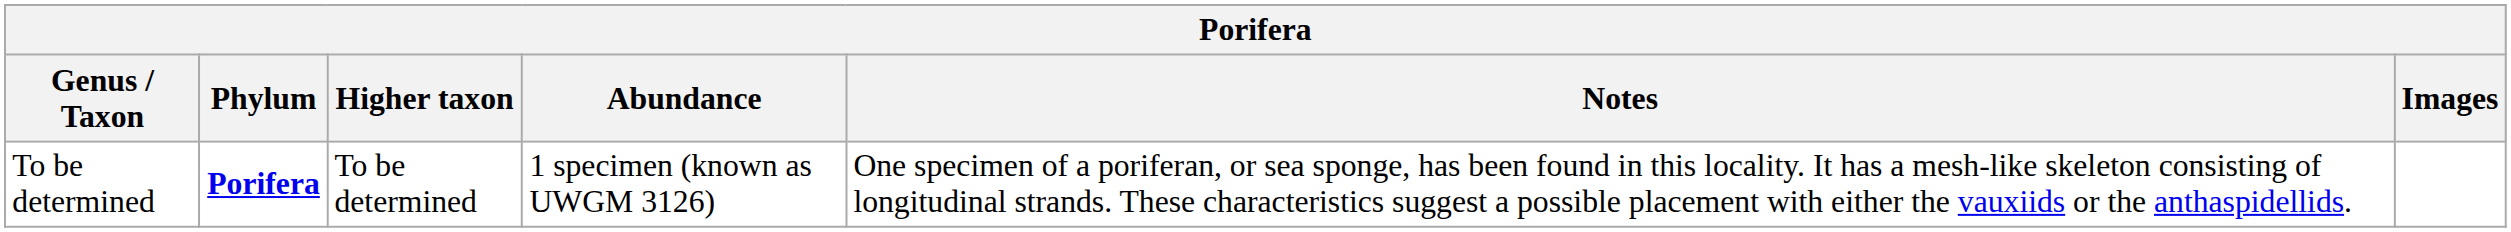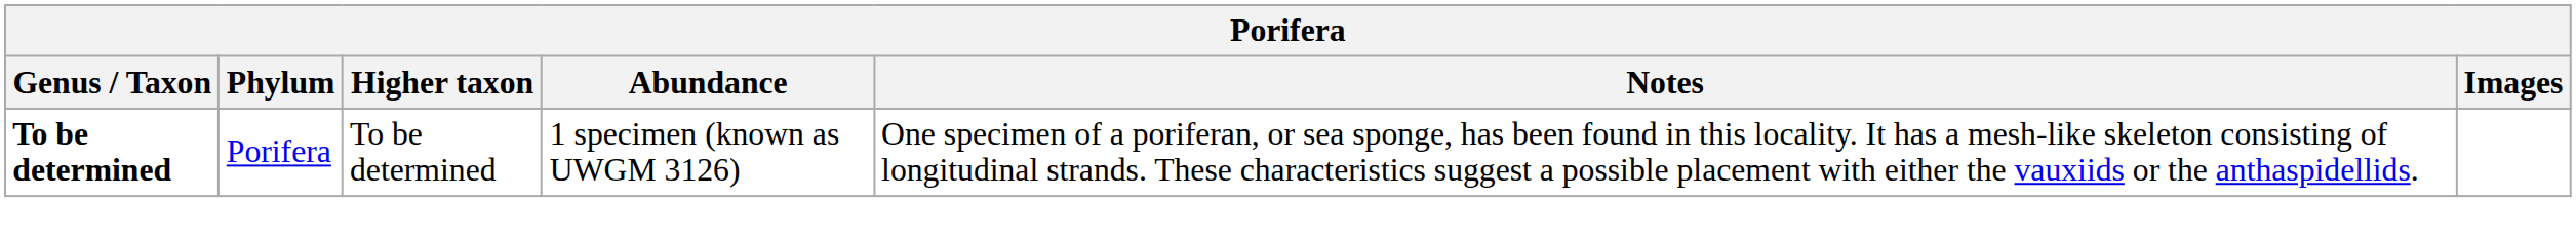row 3 | Genus / Taxon: normal -> bold
row 3 | Phylum: bold -> normal
